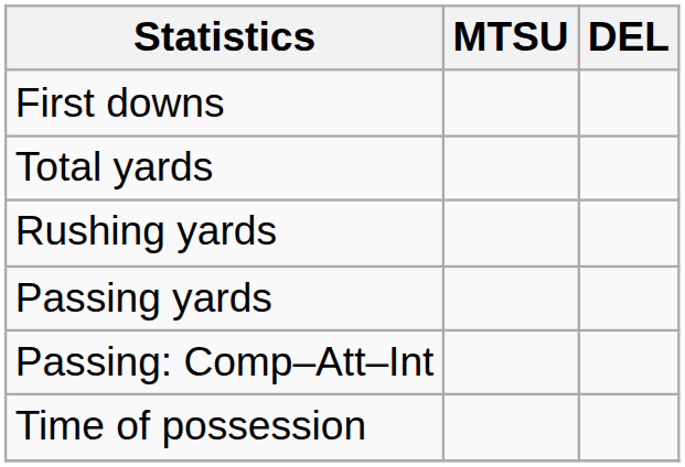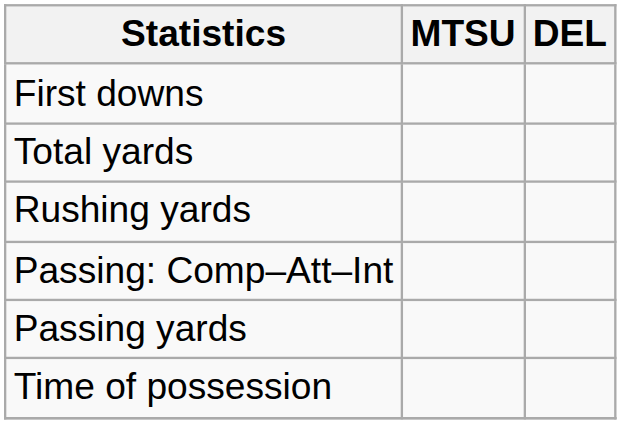rows swapped: Passing yards <-> Passing: Comp–Att–Int
